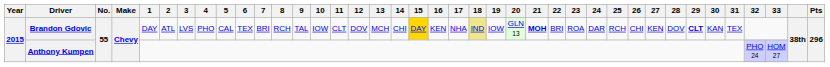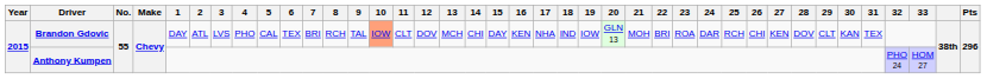Brandon Gdovic | 10: no background -> lightsalmon background
Brandon Gdovic | 15: gold background -> no background
Brandon Gdovic | 18: khaki background -> no background
Brandon Gdovic | 21: bold -> normal
Brandon Gdovic | 29: bold -> normal
